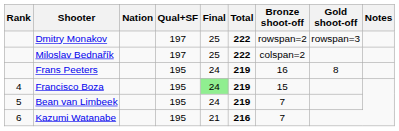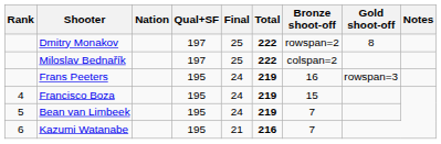Dmitry Monakov | Gold shoot-off: rowspan=3 -> 8
Frans Peeters | Gold shoot-off: 8 -> rowspan=3
Francisco Boza | Final: lightgreen background -> no background
